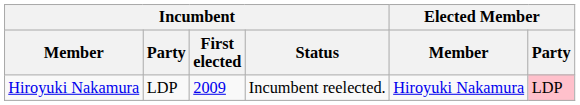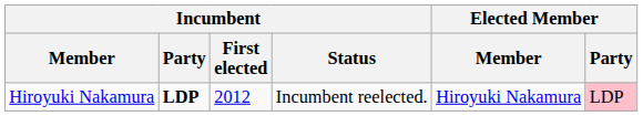row 3 | Incumbent / Party: normal -> bold
row 3 | Incumbent / First elected: 2009 -> 2012
